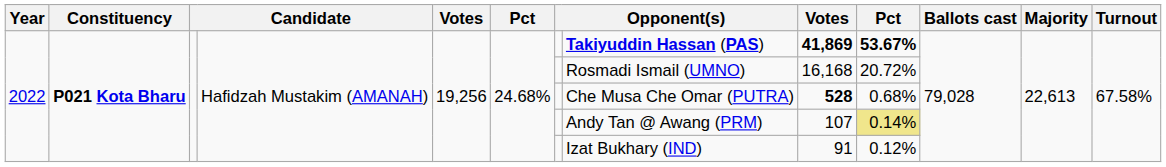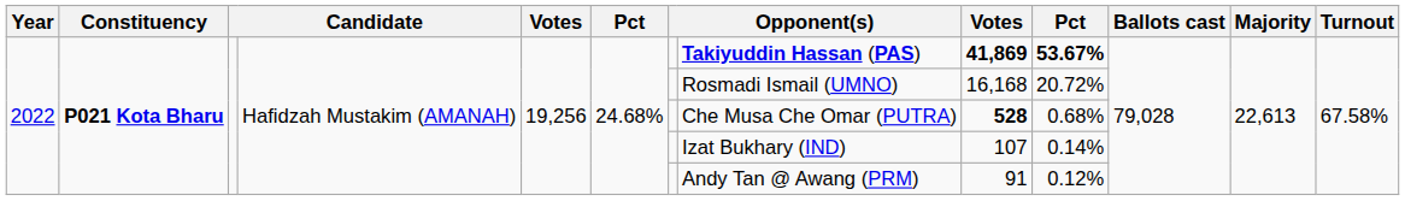row 5 | column 8: Andy Tan @ Awang (PRM) -> Izat Bukhary (IND)
row 5 | column 10: khaki background -> no background
row 6 | column 8: Izat Bukhary (IND) -> Andy Tan @ Awang (PRM)
